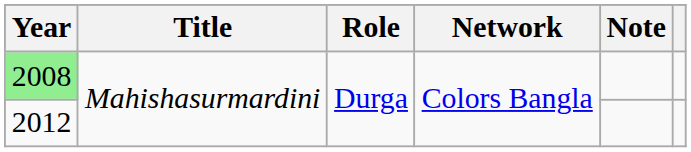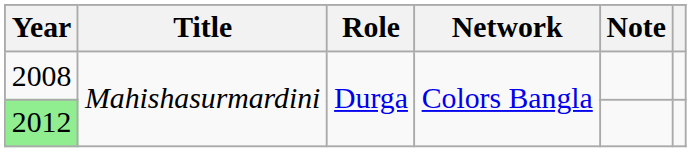2008 | Year: lightgreen background -> no background
2012 | Year: no background -> lightgreen background
